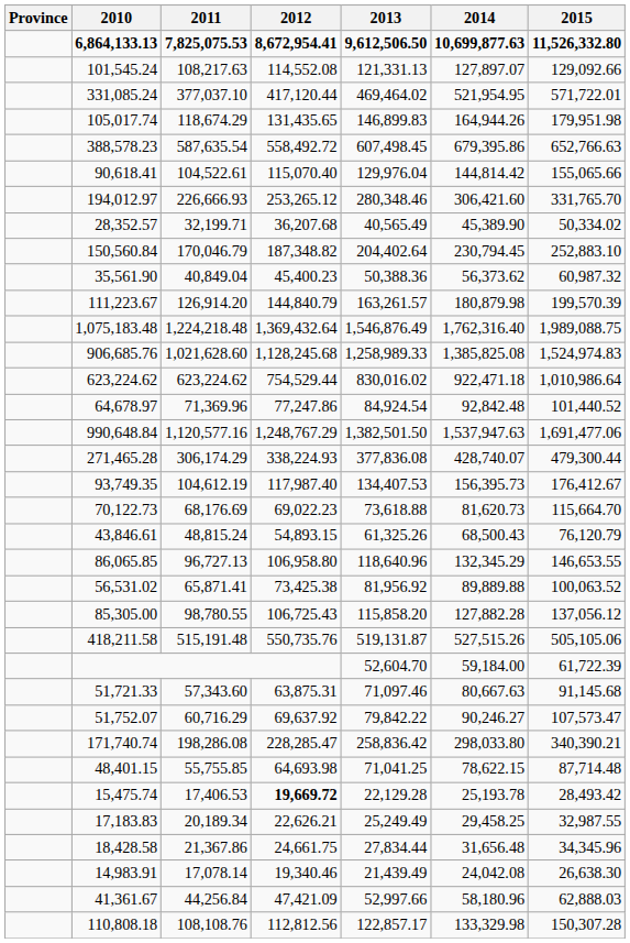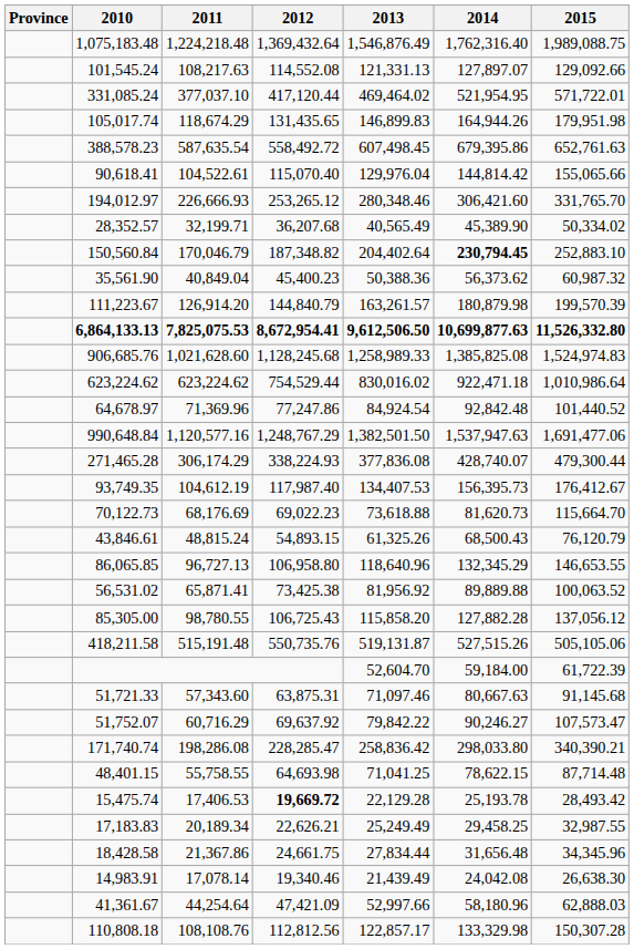rows swapped: 6,864,133.13 <-> 1,075,183.48
388,578.23 | 2015: 652,766.63 -> 652,761.63
150,560.84 | 2014: normal -> bold
48,401.15 | 2011: 55,755.85 -> 55,758.55
41,361.67 | 2011: 44,256.84 -> 44,254.64
